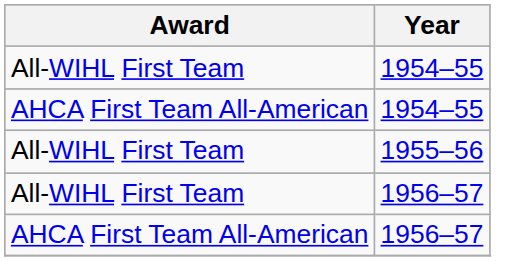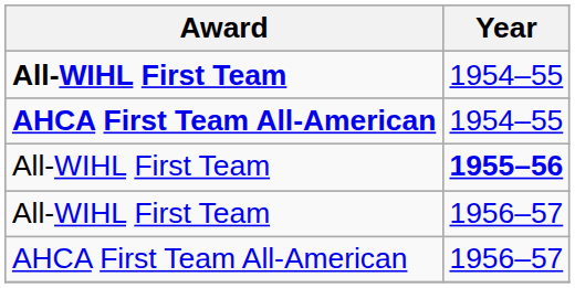row 2 | Award: normal -> bold
row 3 | Award: normal -> bold
row 4 | Year: normal -> bold
